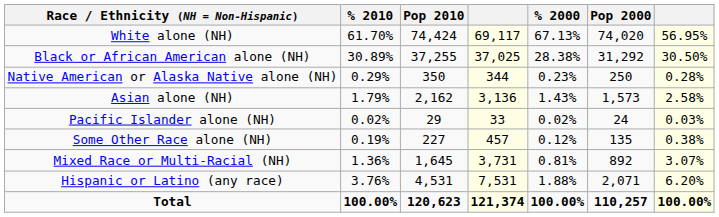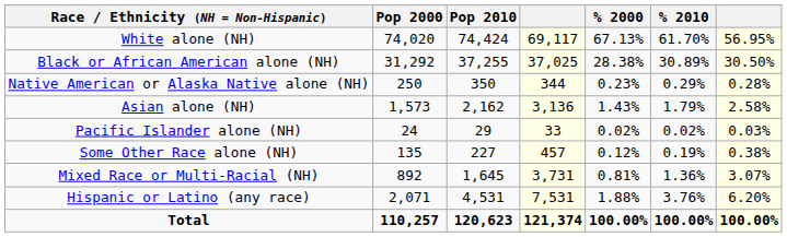columns swapped: Pop 2000 <-> % 2010
